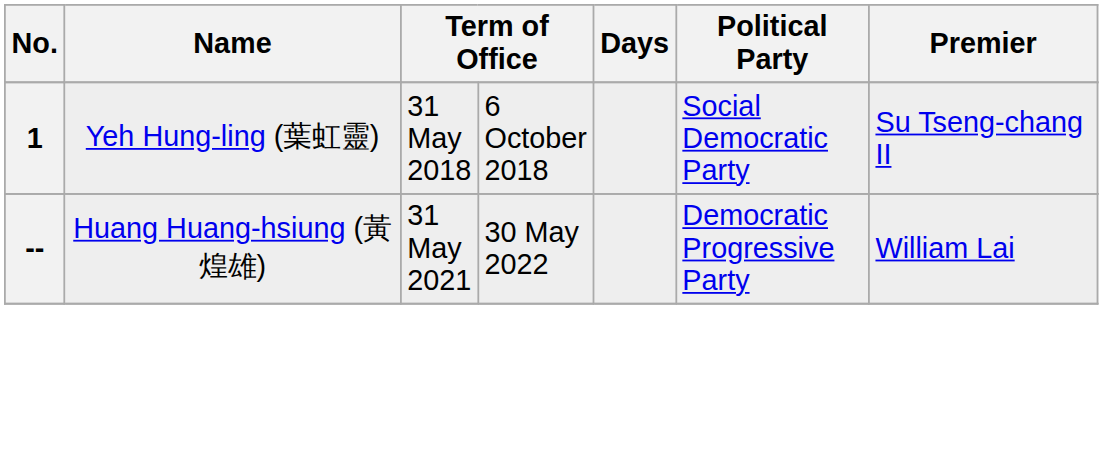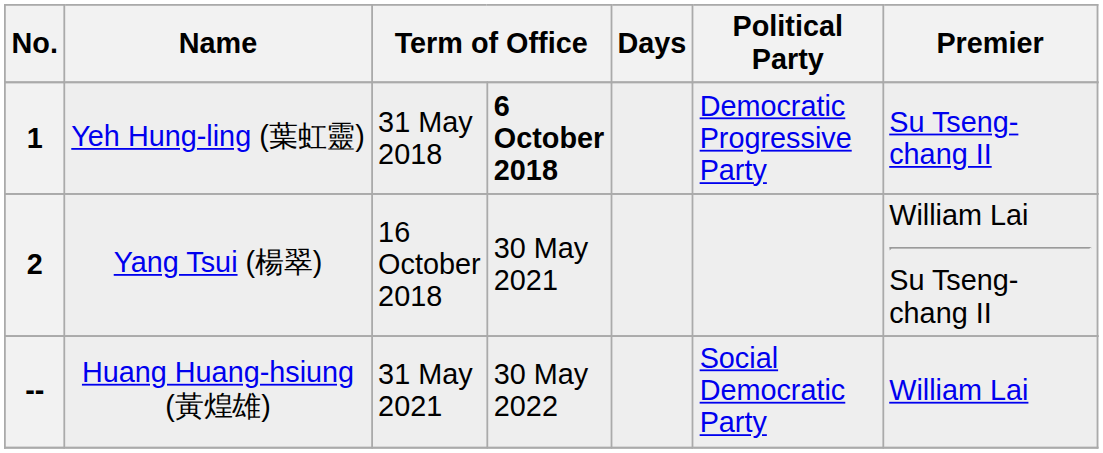1 | column 4: normal -> bold
1 | Political Party: Social Democratic Party -> Democratic Progressive Party
+ row: 2 | Yang Tsui (楊翠) | 16 October 2018 | 30 May 2021 | William Lai Su Tseng-chang II
-- | Political Party: Democratic Progressive Party -> Social Democratic Party
